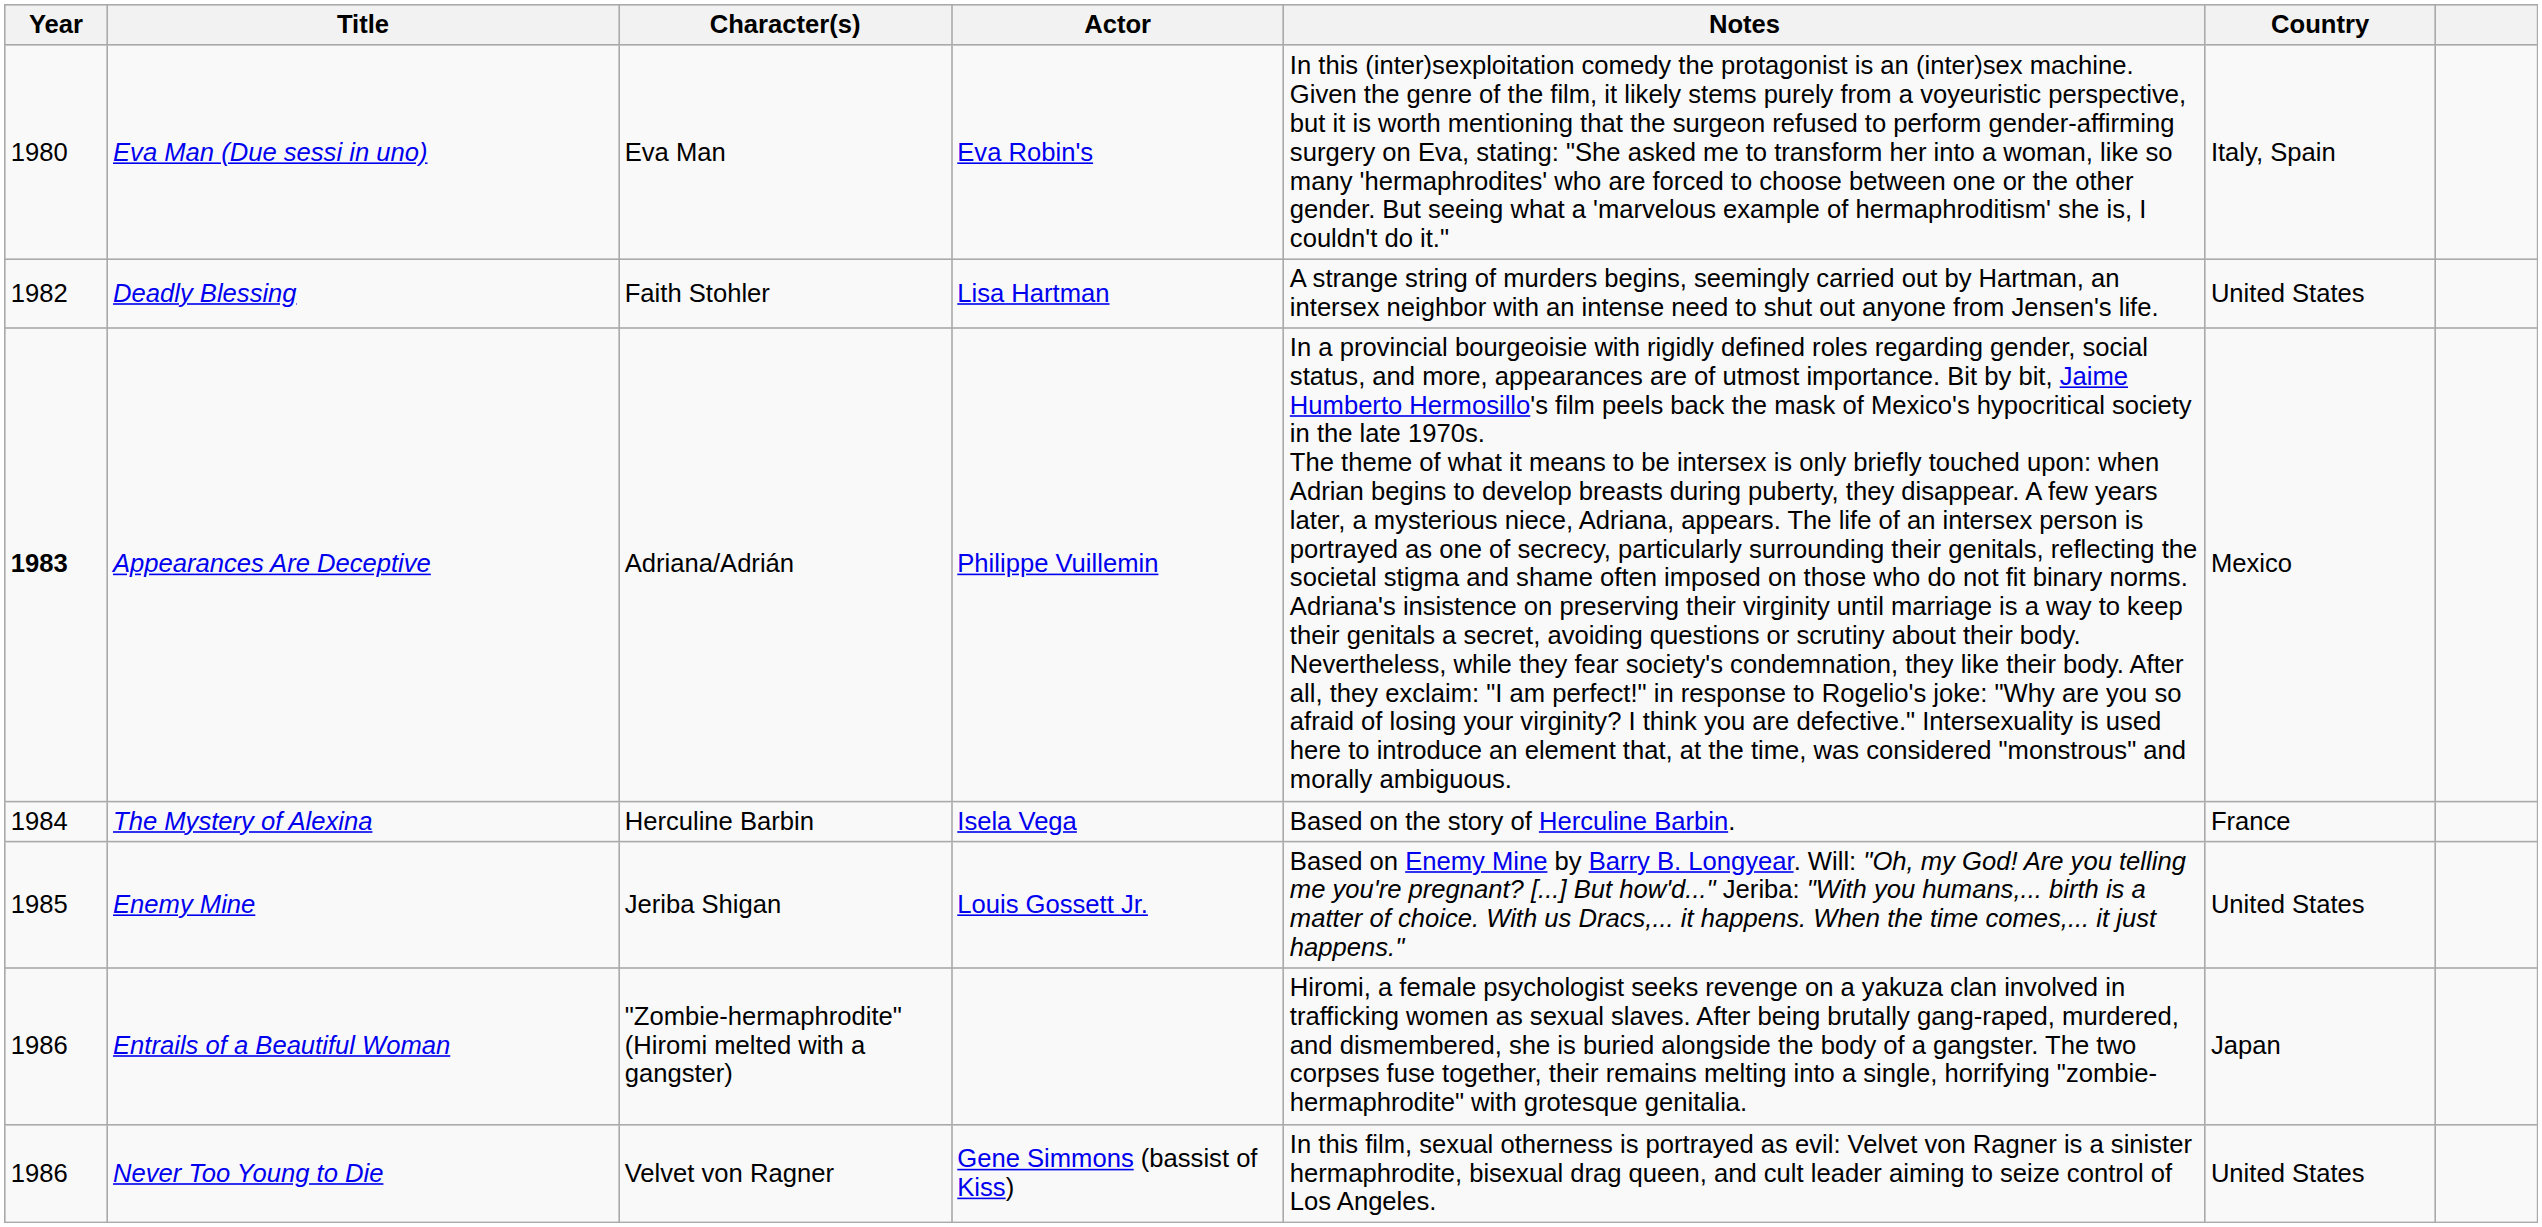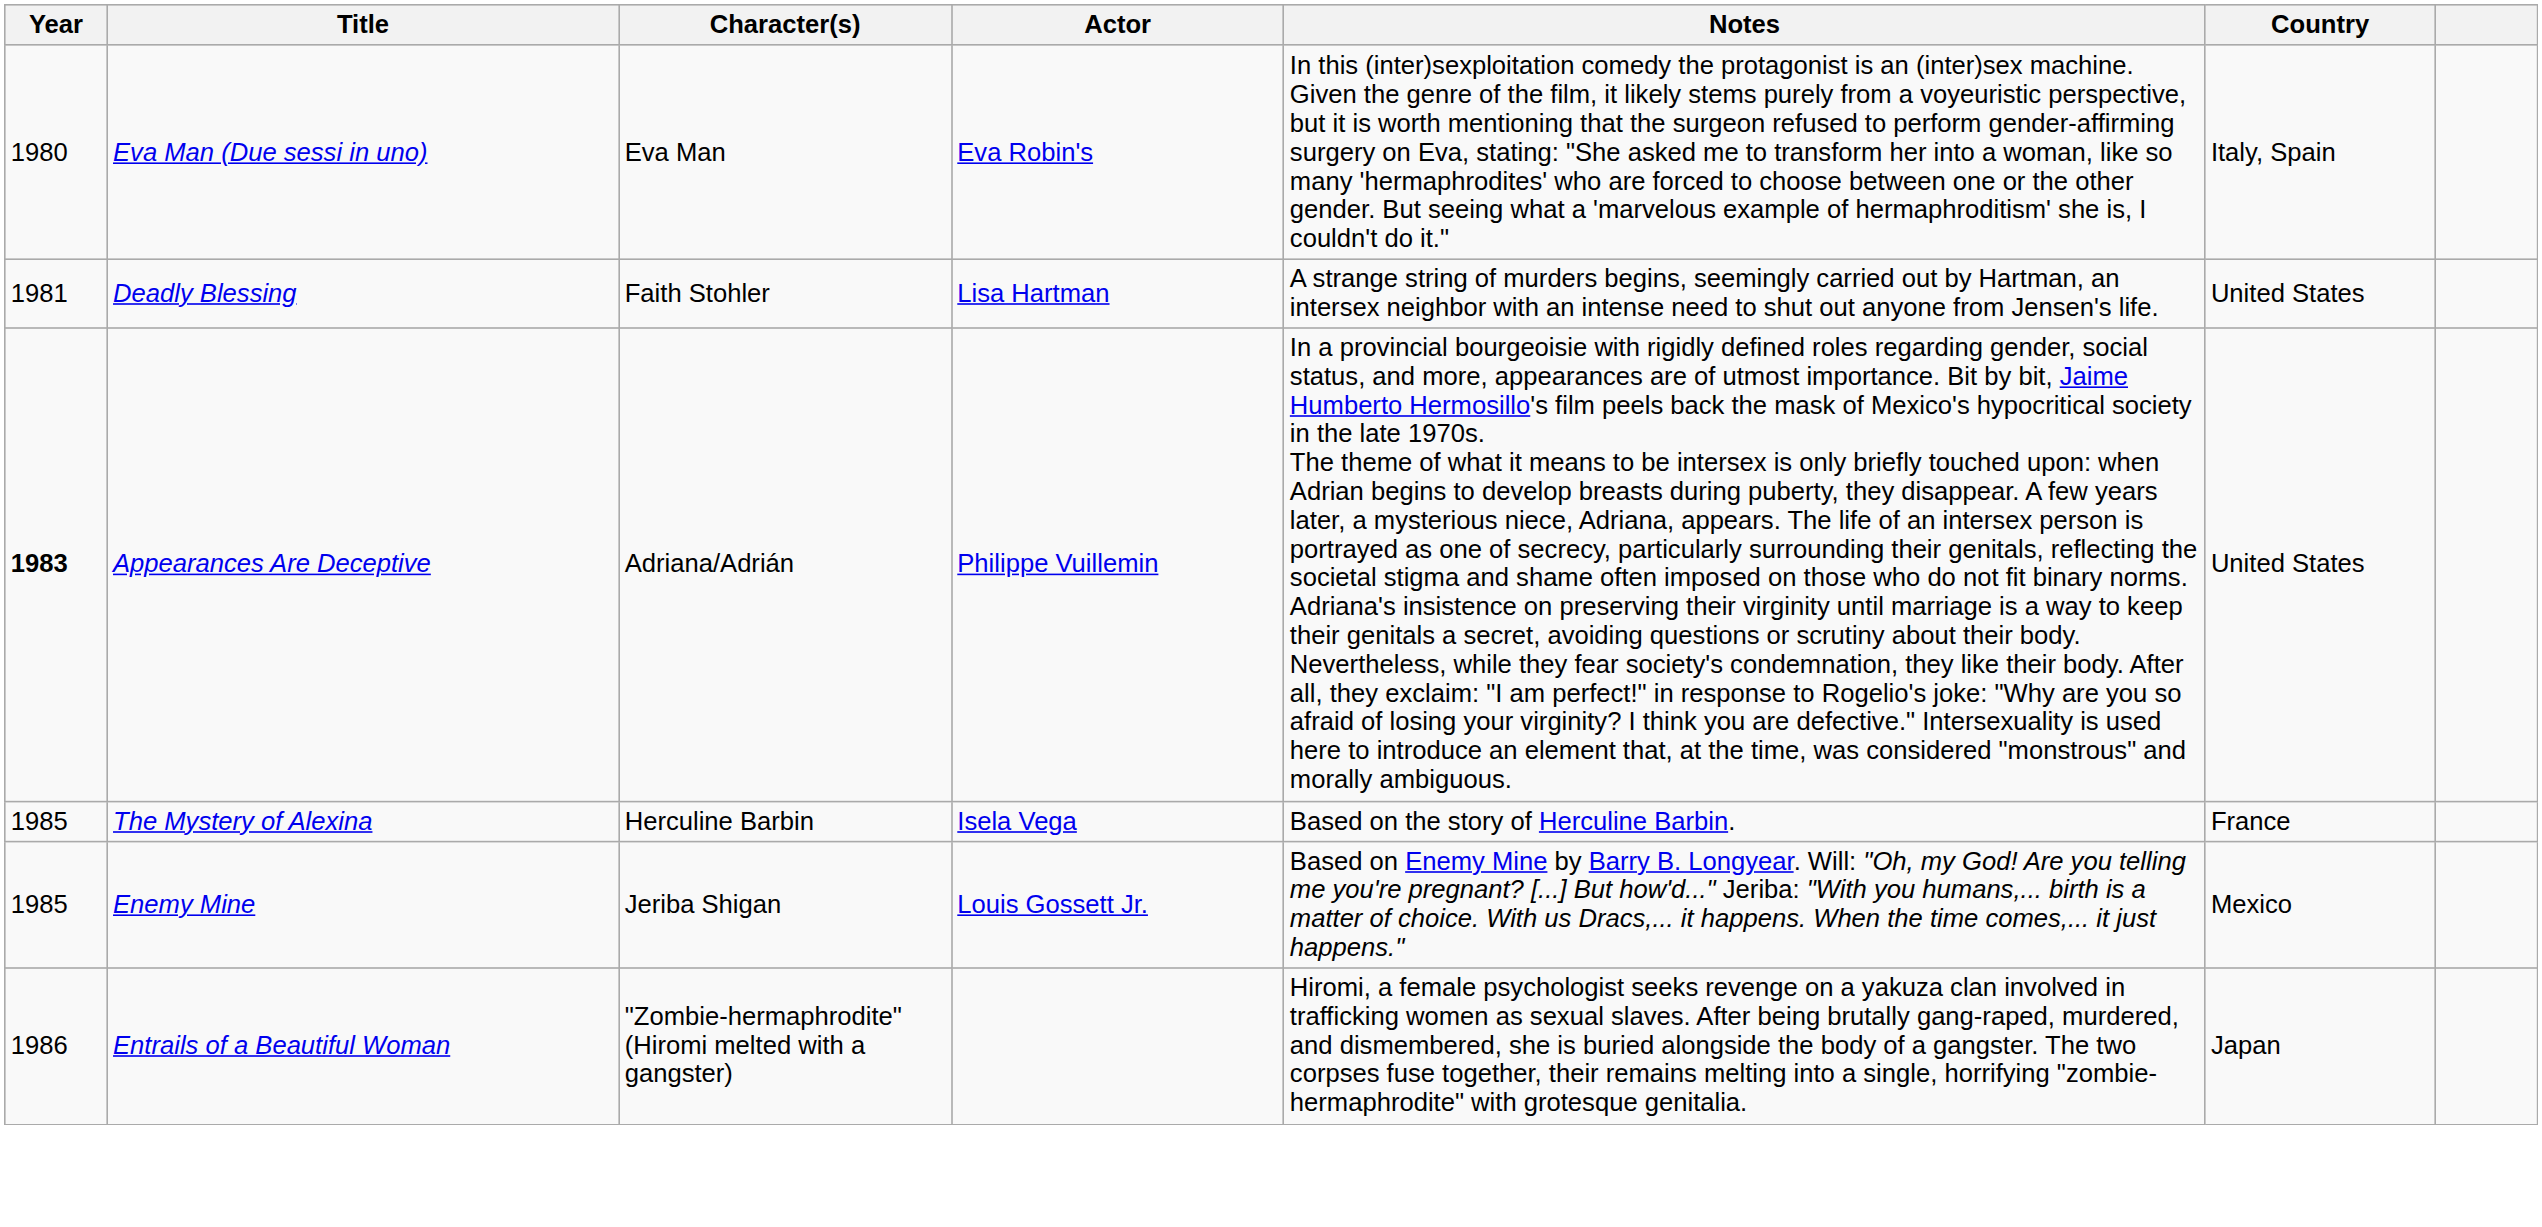Deadly Blessing | Year: 1982 -> 1981
Appearances Are Deceptive | Country: Mexico -> United States
The Mystery of Alexina | Year: 1984 -> 1985
Enemy Mine | Country: United States -> Mexico
- row: 1986 | Never Too Young to Die | Velvet von Ragner | Gene Simmons (bassist of Kiss) | In this film, sexual otherness is portrayed as evil: Velvet von Ragner is a sinister hermaphrodite, bisexual drag queen, and cult leader aiming to seize control of Los Angeles. | United States
